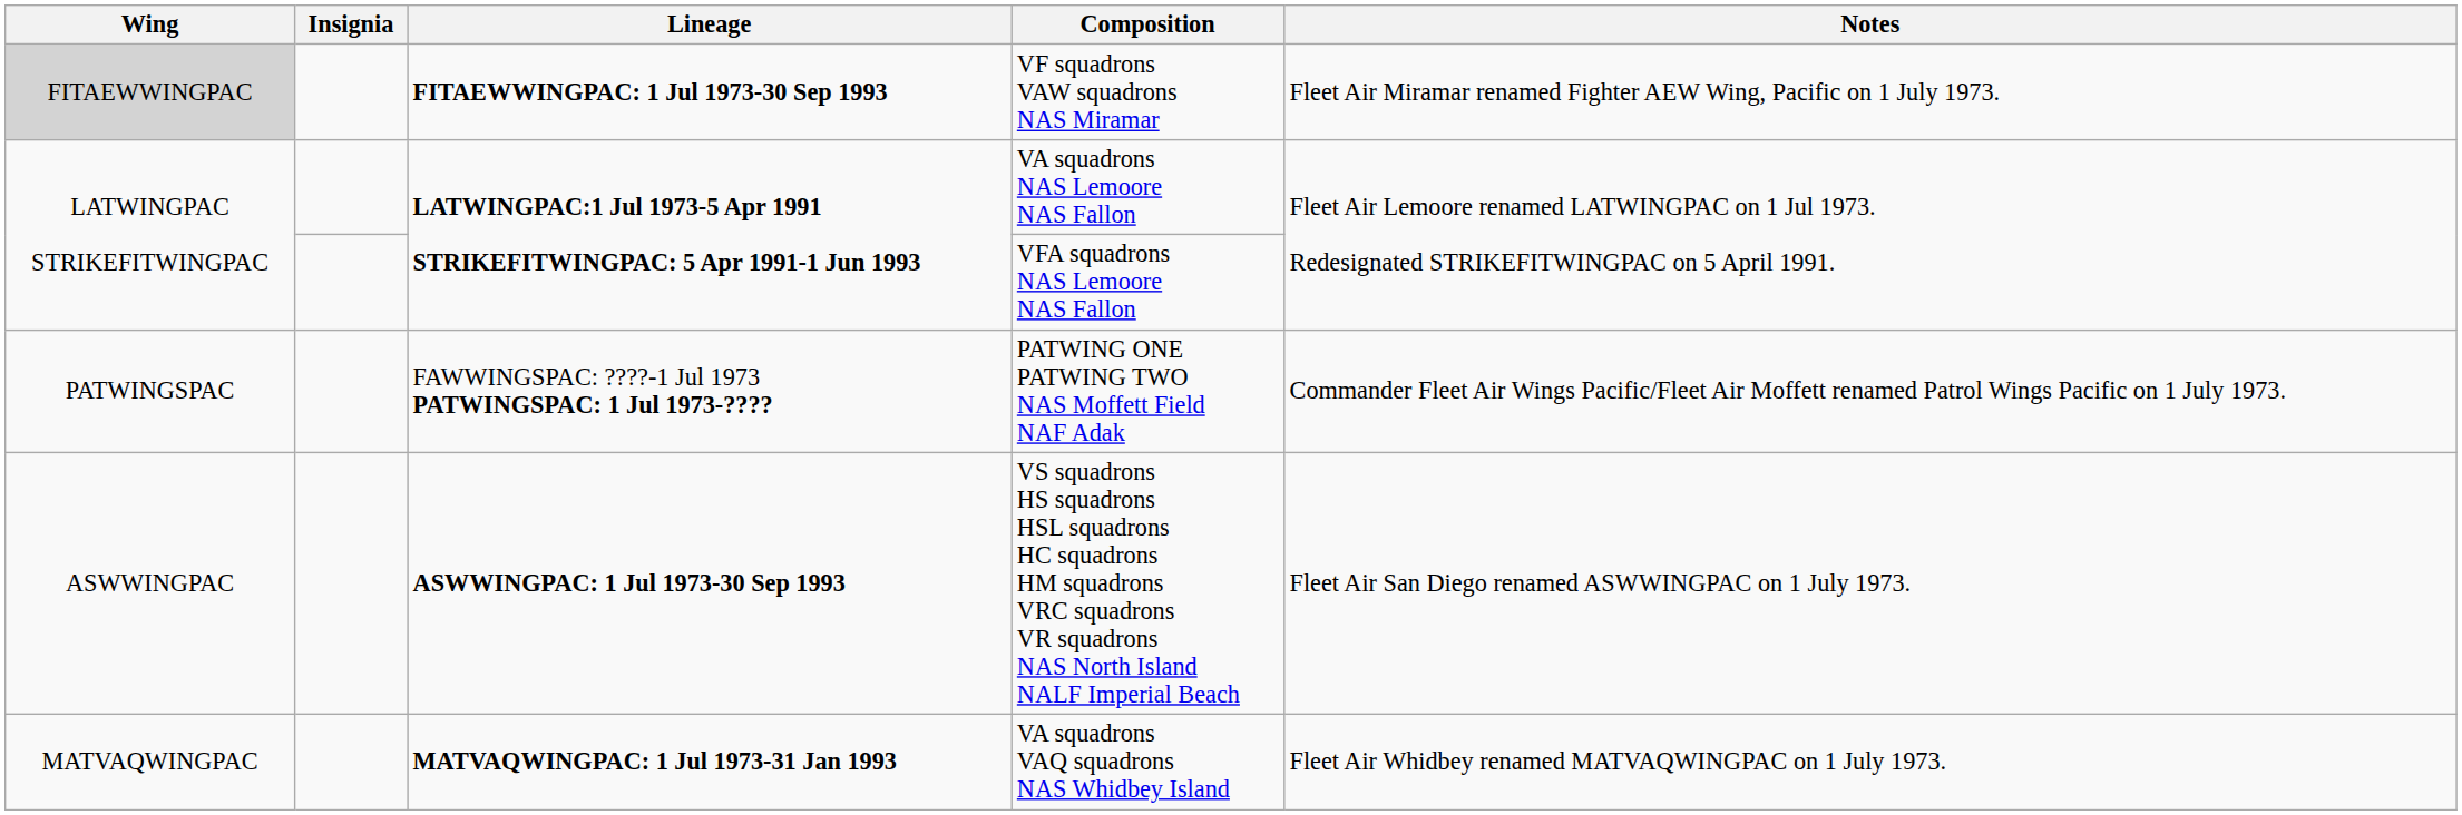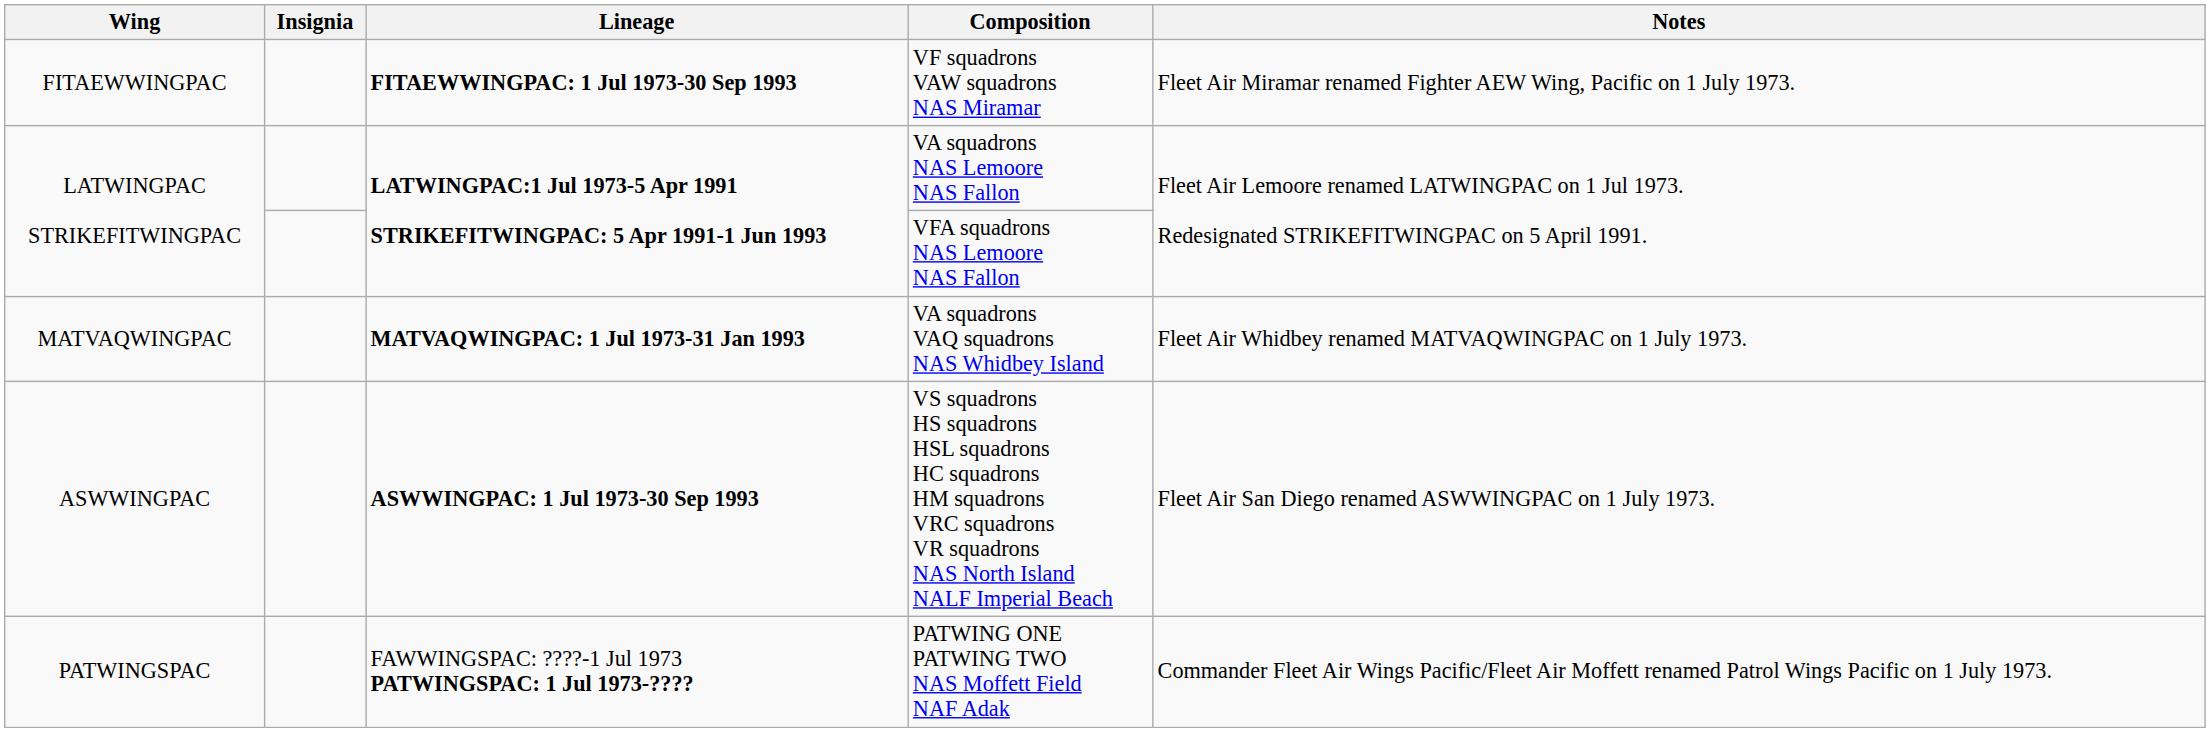VF squadrons VAW squadrons NAS Miramar | Wing: lightgrey background -> no background
rows swapped: VA squadrons VAQ squadrons NAS Whidbey Island <-> PATWING ONE PATWING TWO NAS Moffett Field NAF Adak
